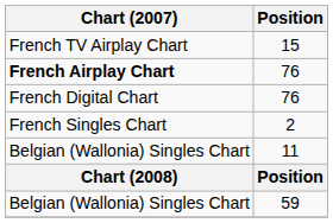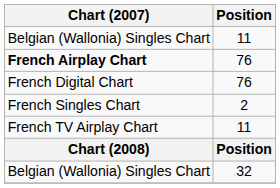row 2 | Chart (2007): French TV Airplay Chart -> Belgian (Wallonia) Singles Chart
row 2 | Position: 15 -> 11
row 6 | Chart (2007): Belgian (Wallonia) Singles Chart -> French TV Airplay Chart
row 8 | Position: 59 -> 32
